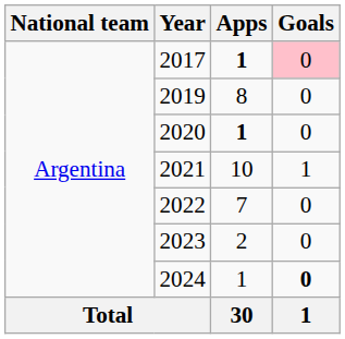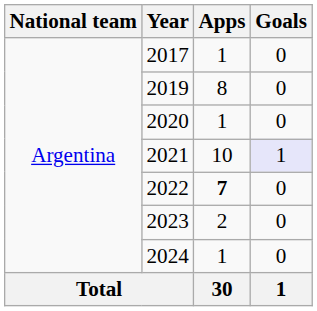2017 | Apps: bold -> normal
2017 | Goals: pink background -> no background
2020 | Apps: bold -> normal
2021 | Goals: no background -> lavender background
2022 | Apps: normal -> bold
2024 | Goals: bold -> normal
